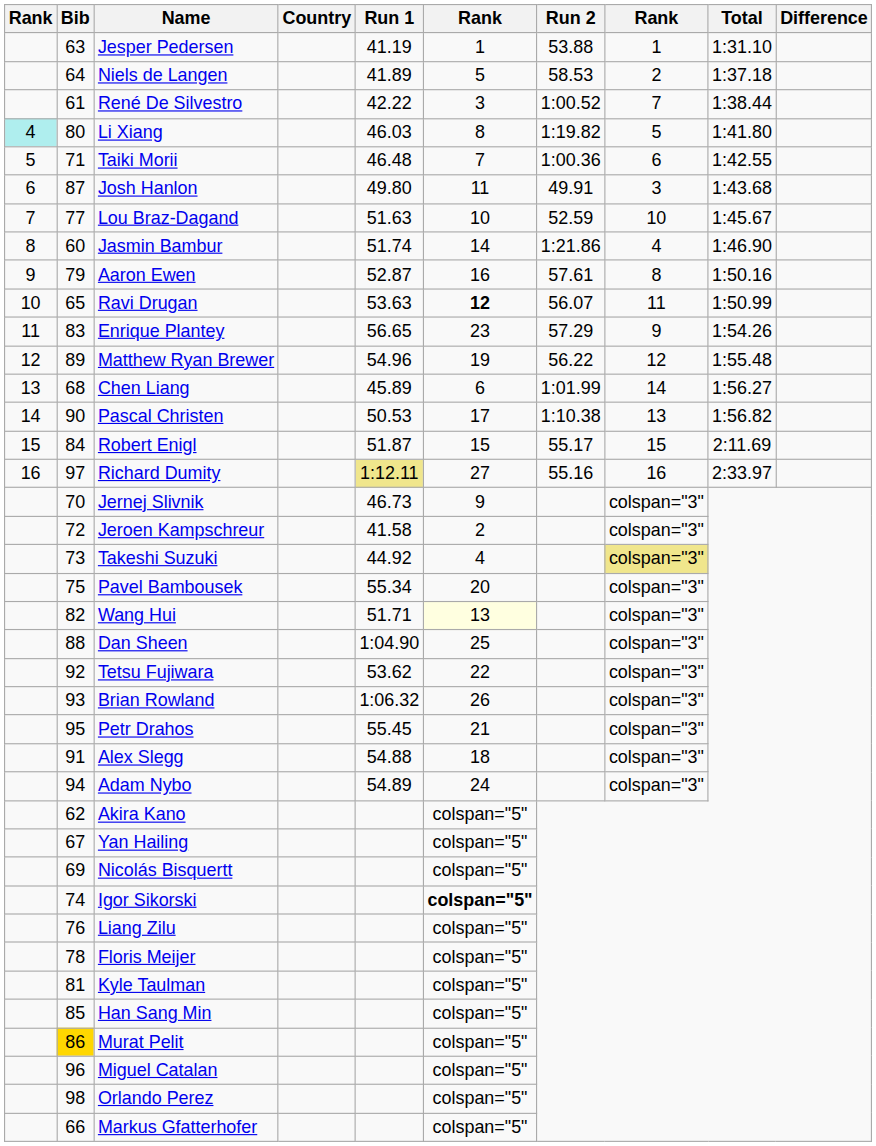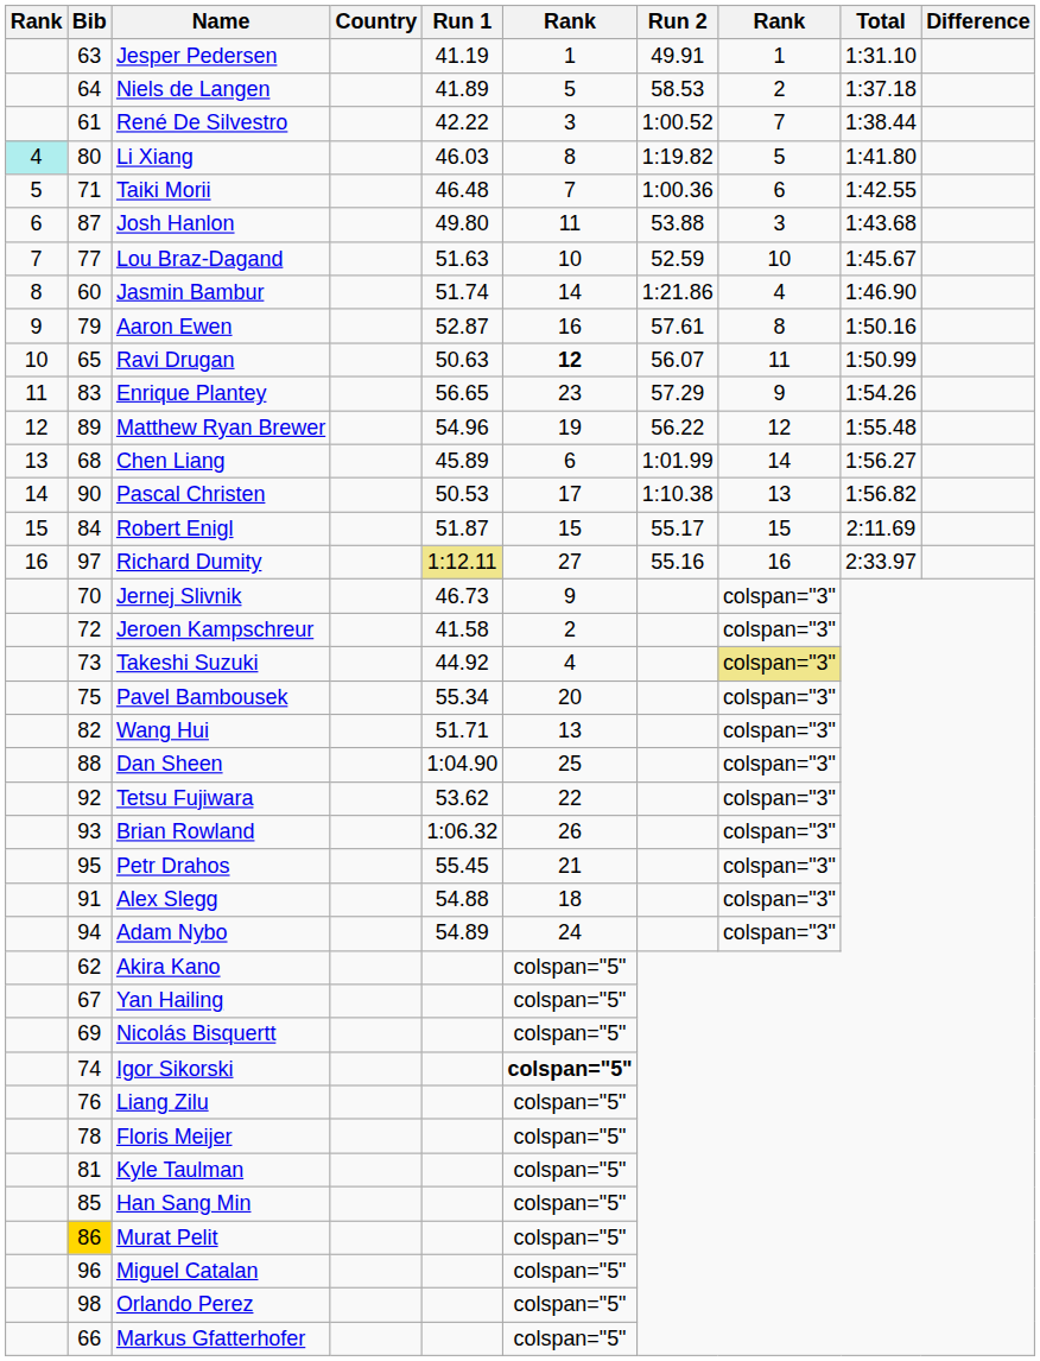Jesper Pedersen | Run 2: 53.88 -> 49.91
Josh Hanlon | Run 2: 49.91 -> 53.88
Ravi Drugan | Run 1: 53.63 -> 50.63
Wang Hui | column 6: lightyellow background -> no background
